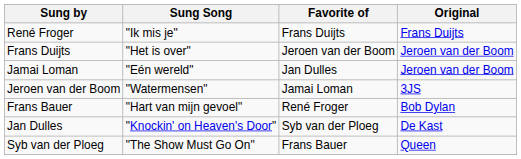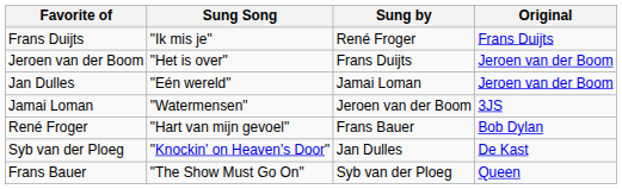columns swapped: Favorite of <-> Sung by
